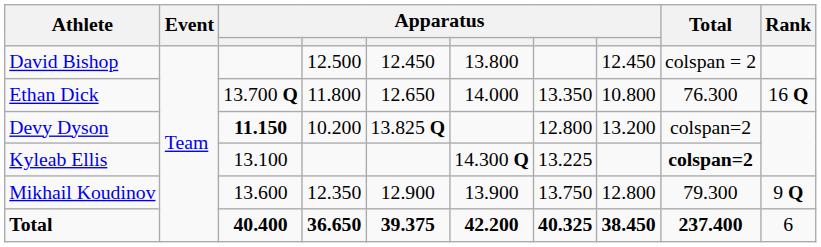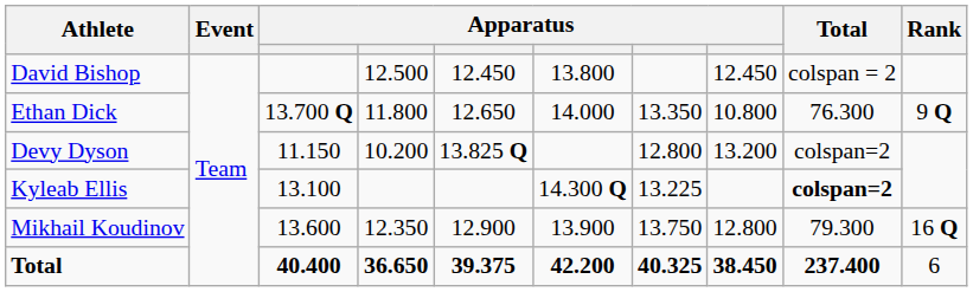Ethan Dick | Rank: 16 Q -> 9 Q
Devy Dyson | column 3: bold -> normal
Mikhail Koudinov | Rank: 9 Q -> 16 Q
